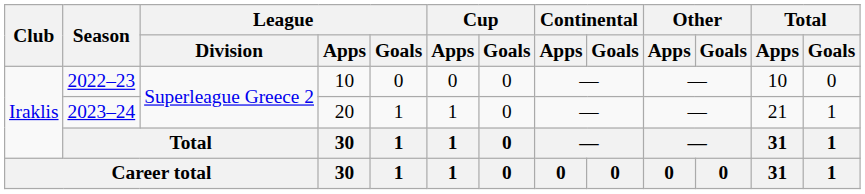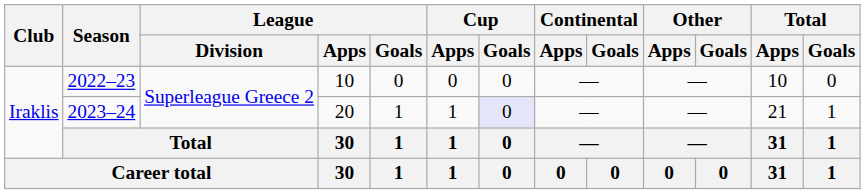2023–24 | Cup / Goals: no background -> lavender background
